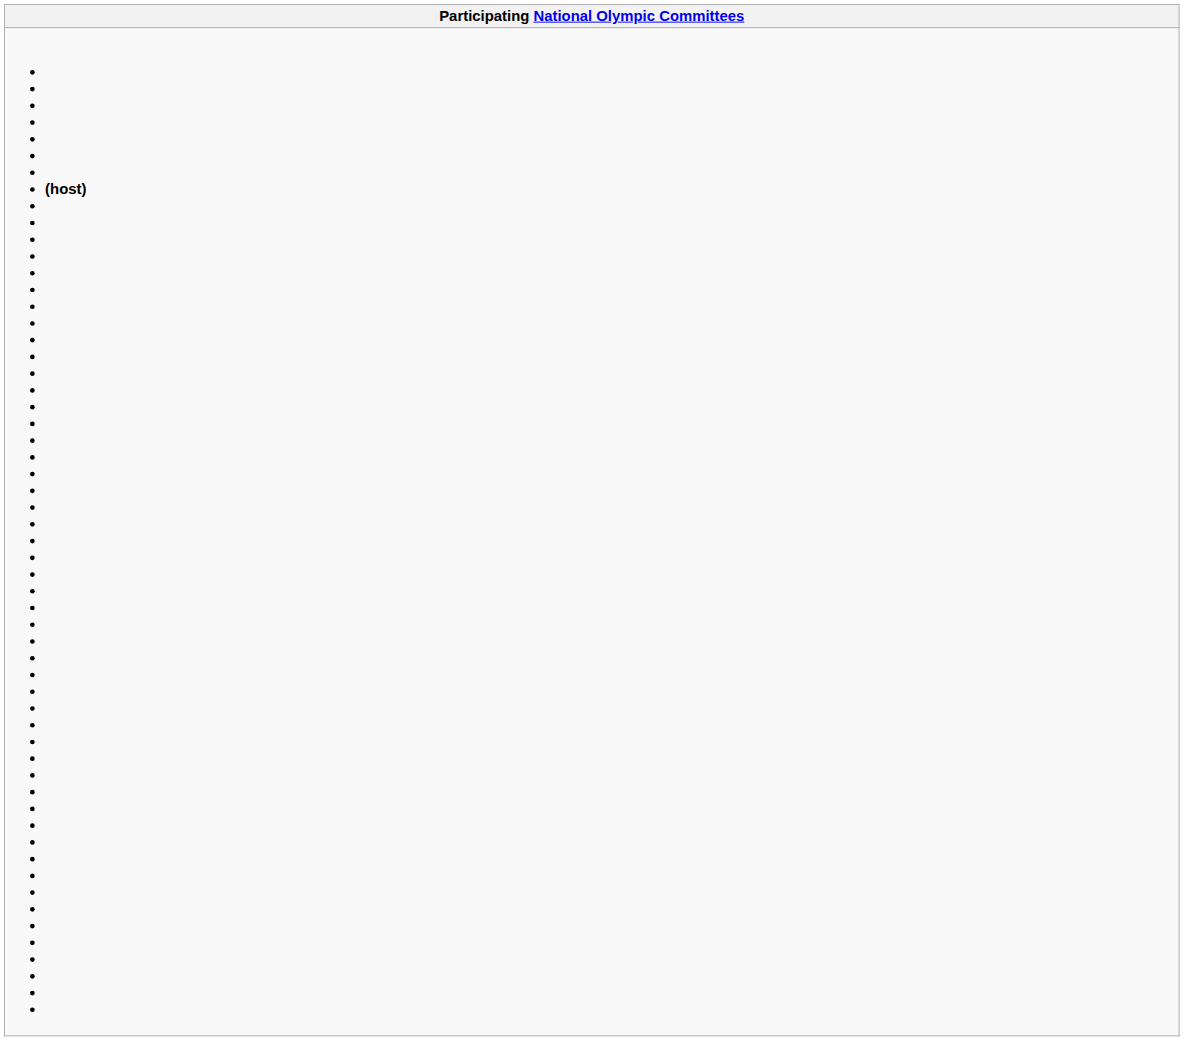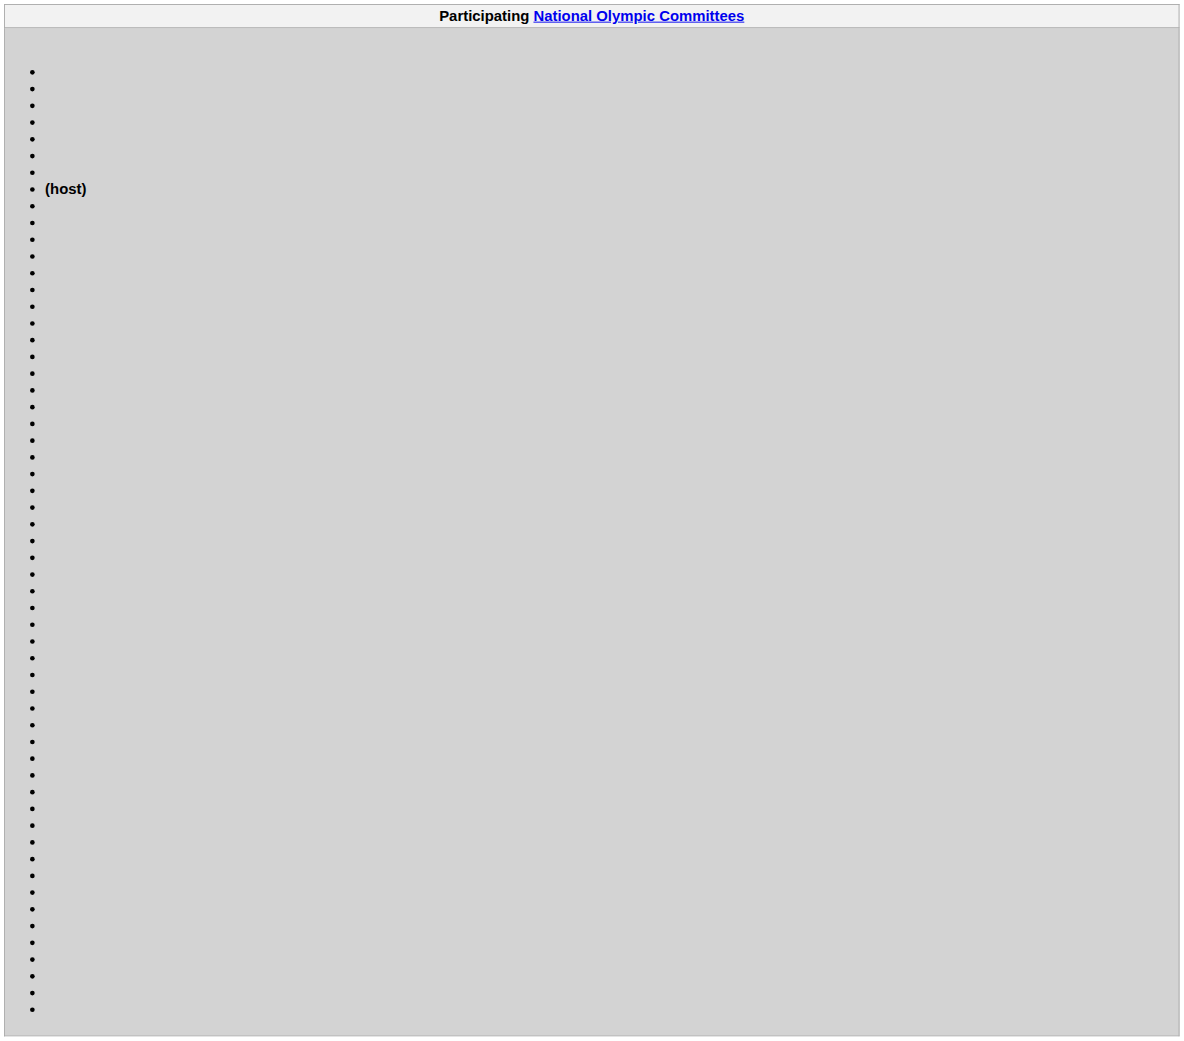row 2 | column 1: no background -> lightgrey background
